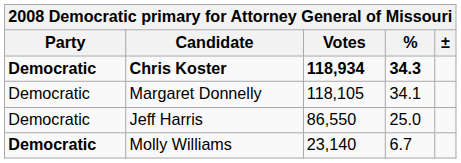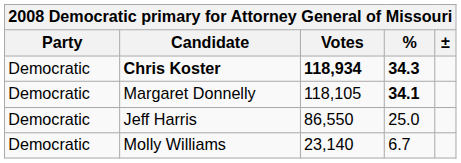Chris Koster | Party: bold -> normal
Margaret Donnelly | %: normal -> bold
Molly Williams | Party: bold -> normal
